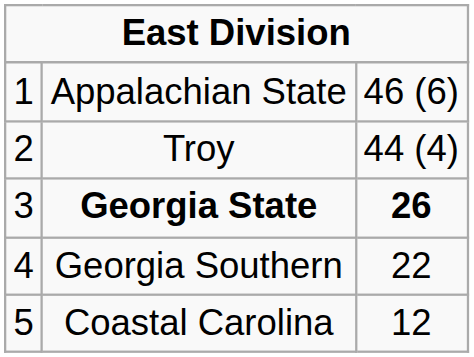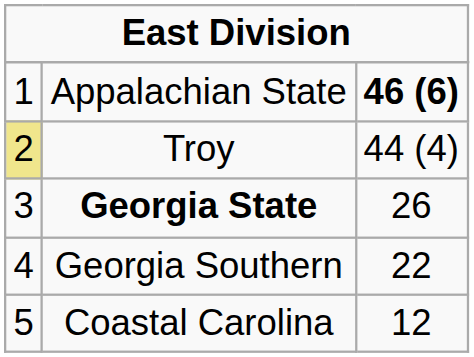Appalachian State | column 3: normal -> bold
Troy | column 1: no background -> khaki background
Georgia State | column 3: bold -> normal
